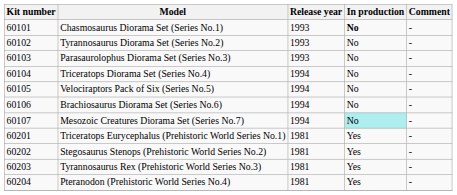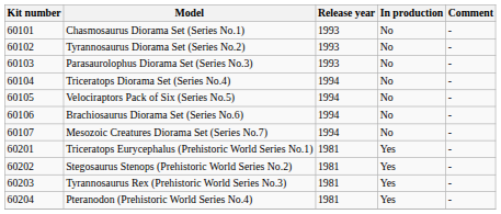Chasmosaurus Diorama Set (Series No.1) | In production: bold -> normal
Mesozoic Creatures Diorama Set (Series No.7) | In production: paleturquoise background -> no background
